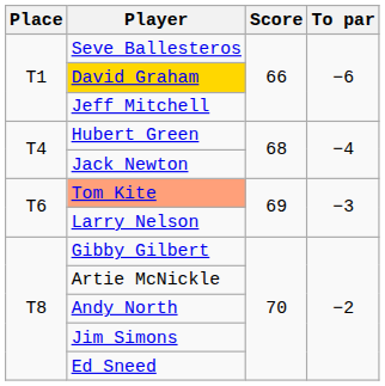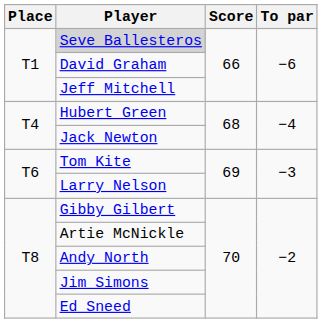Seve Ballesteros | Player: no background -> lightgrey background
David Graham | Player: gold background -> no background
Tom Kite | Player: lightsalmon background -> no background
